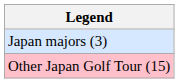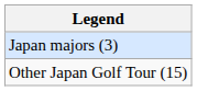row 3 | column 1: pink background -> no background
